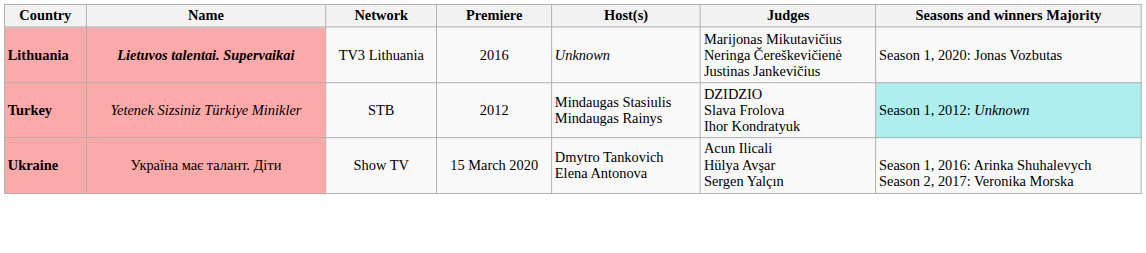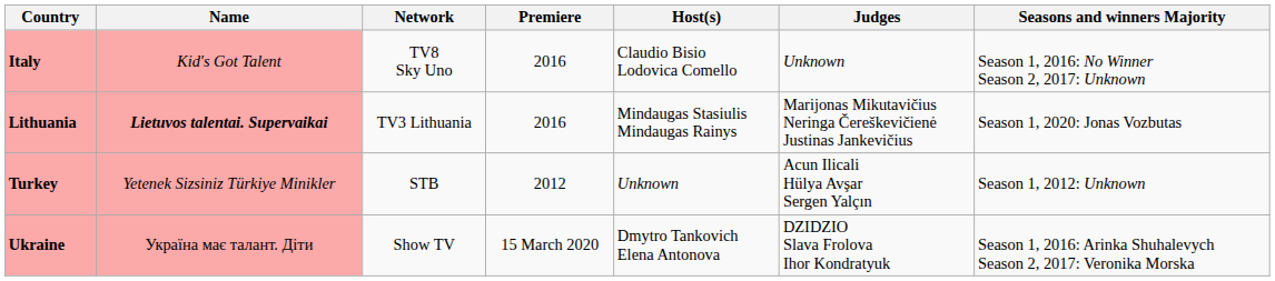+ row: Italy | Kid's Got Talent | TV8 Sky Uno | 2016 | Claudio Bisio Lodovica Comello | Unknown | Season 1, 2016: No Winner Season 2, 2017: Unknown
Lithuania | Host(s): Unknown -> Mindaugas Stasiulis Mindaugas Rainys
Turkey | Host(s): Mindaugas Stasiulis Mindaugas Rainys -> Unknown
Turkey | Judges: DZIDZIO Slava Frolova Ihor Kondratyuk -> Acun Ilicali Hülya Avşar Sergen Yalçın
Turkey | Seasons and winners Majority: paleturquoise background -> no background
Ukraine | Judges: Acun Ilicali Hülya Avşar Sergen Yalçın -> DZIDZIO Slava Frolova Ihor Kondratyuk
